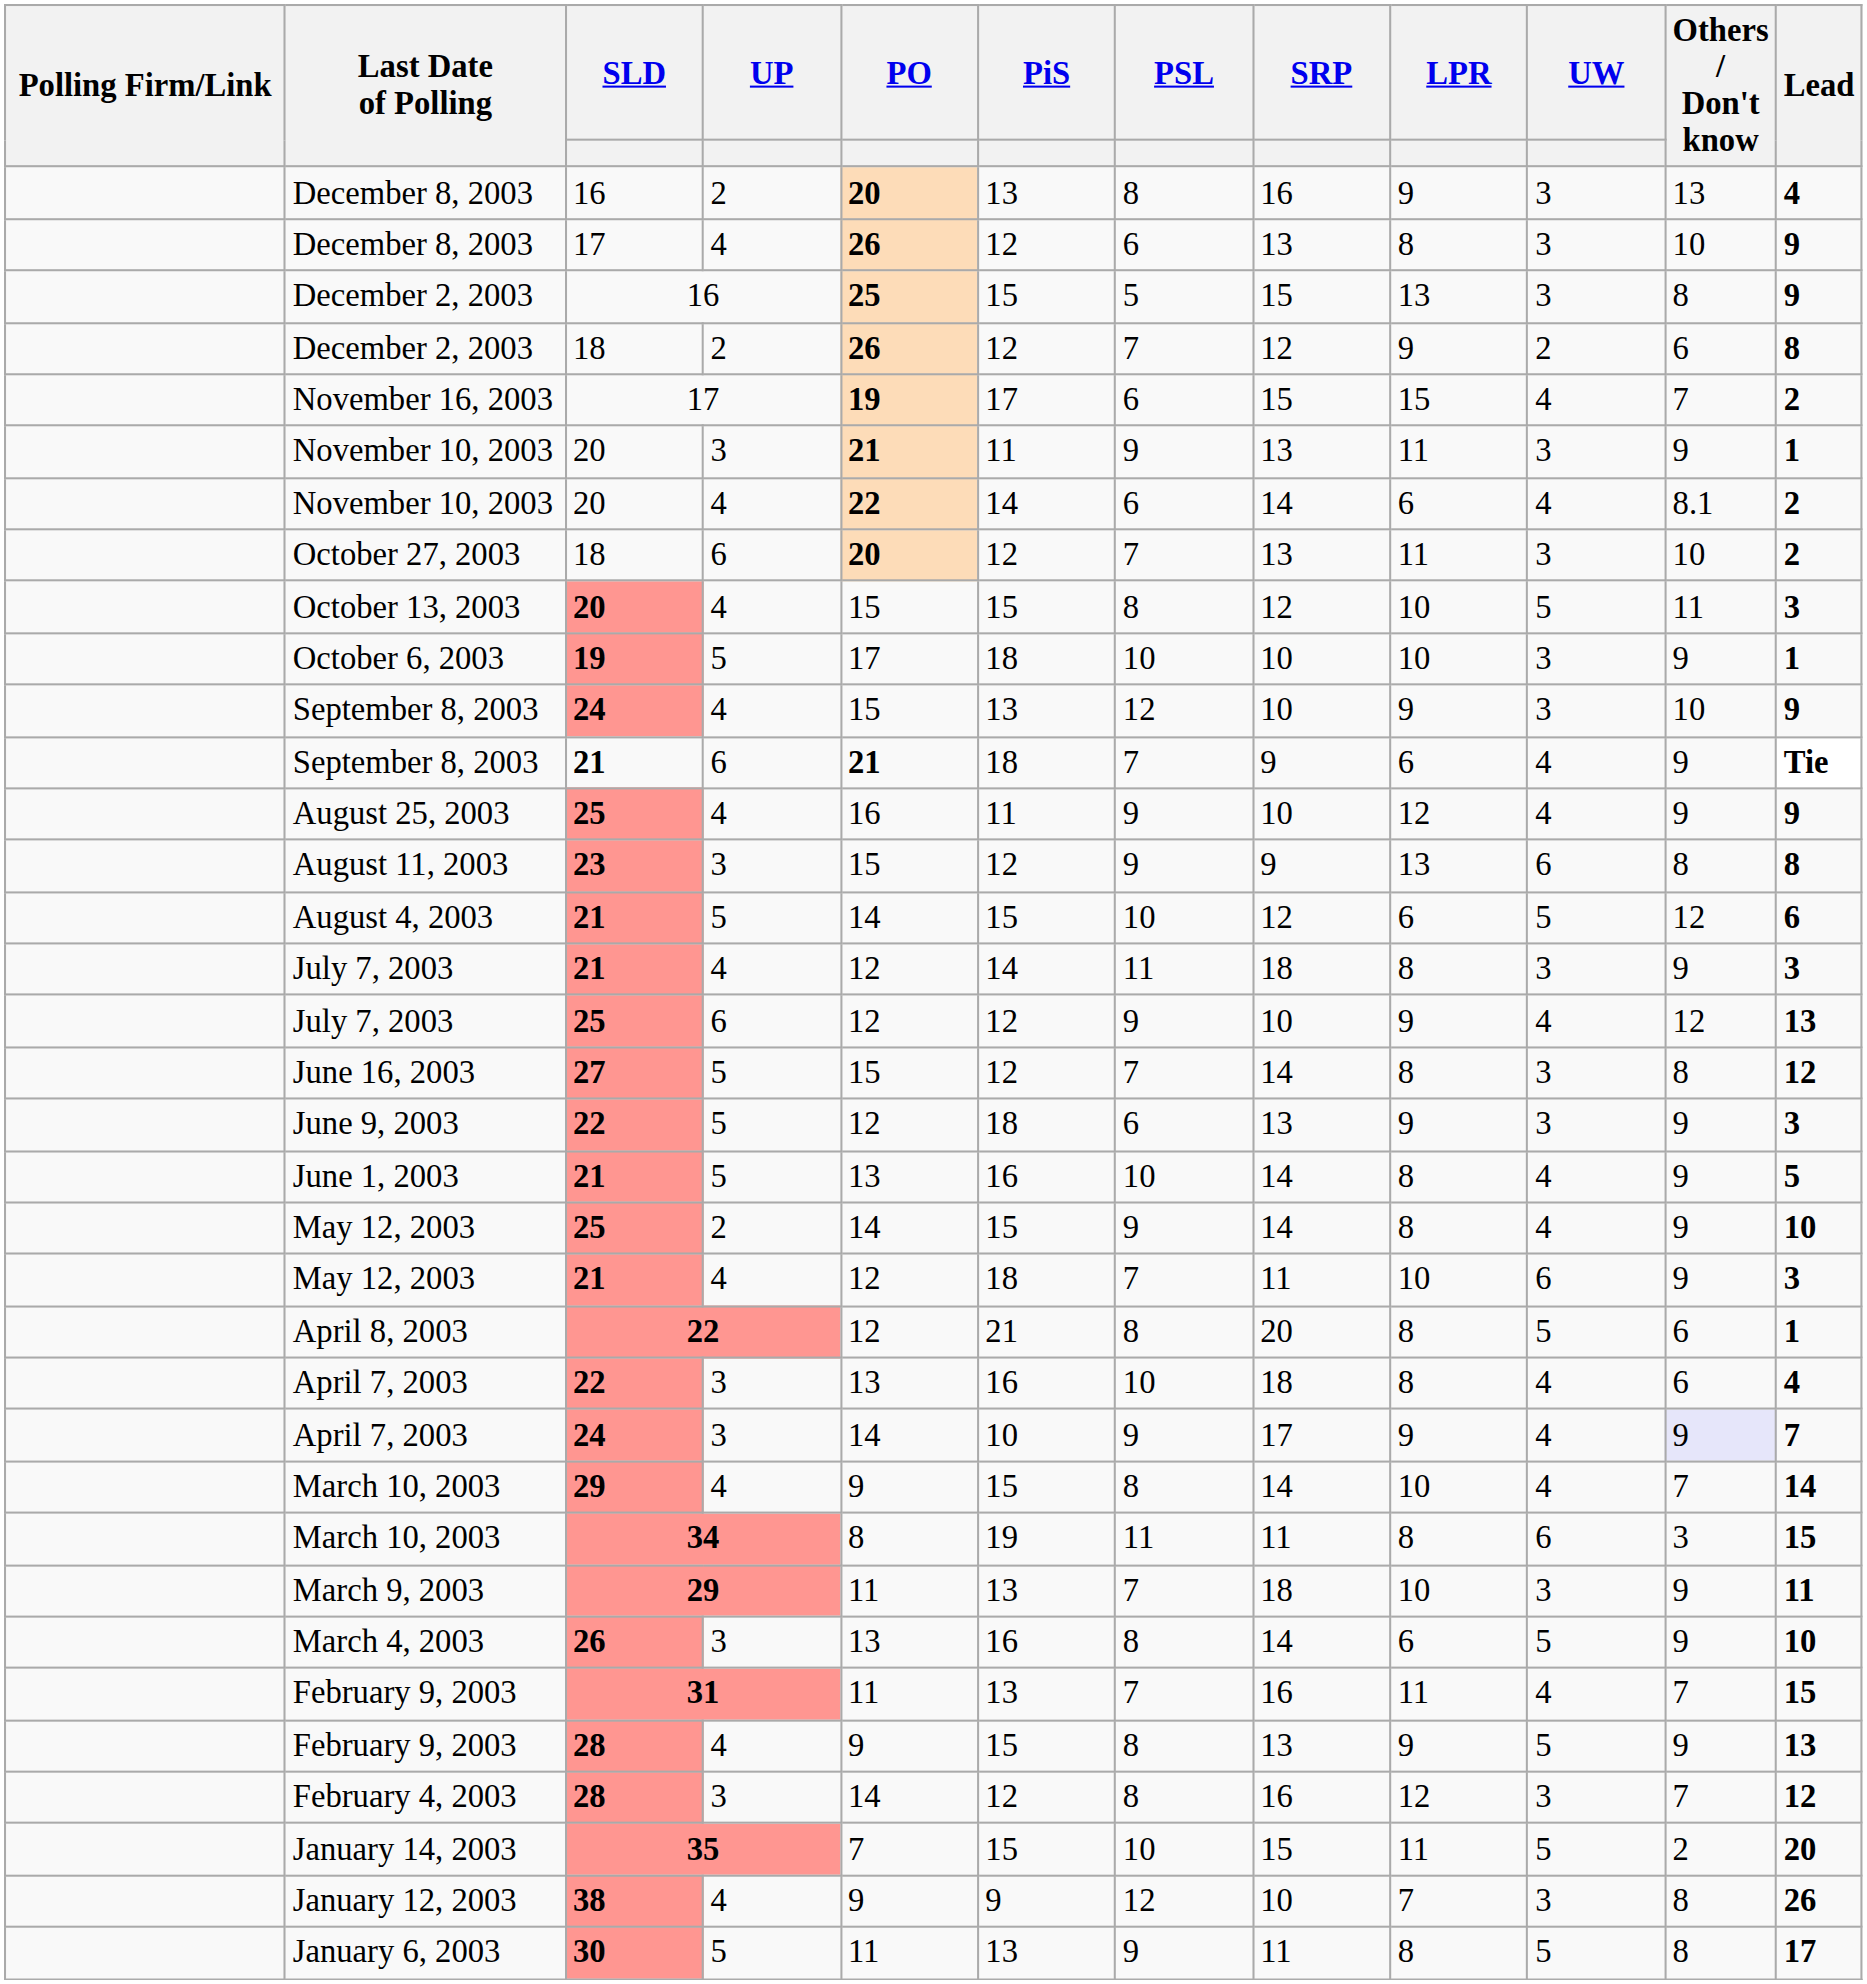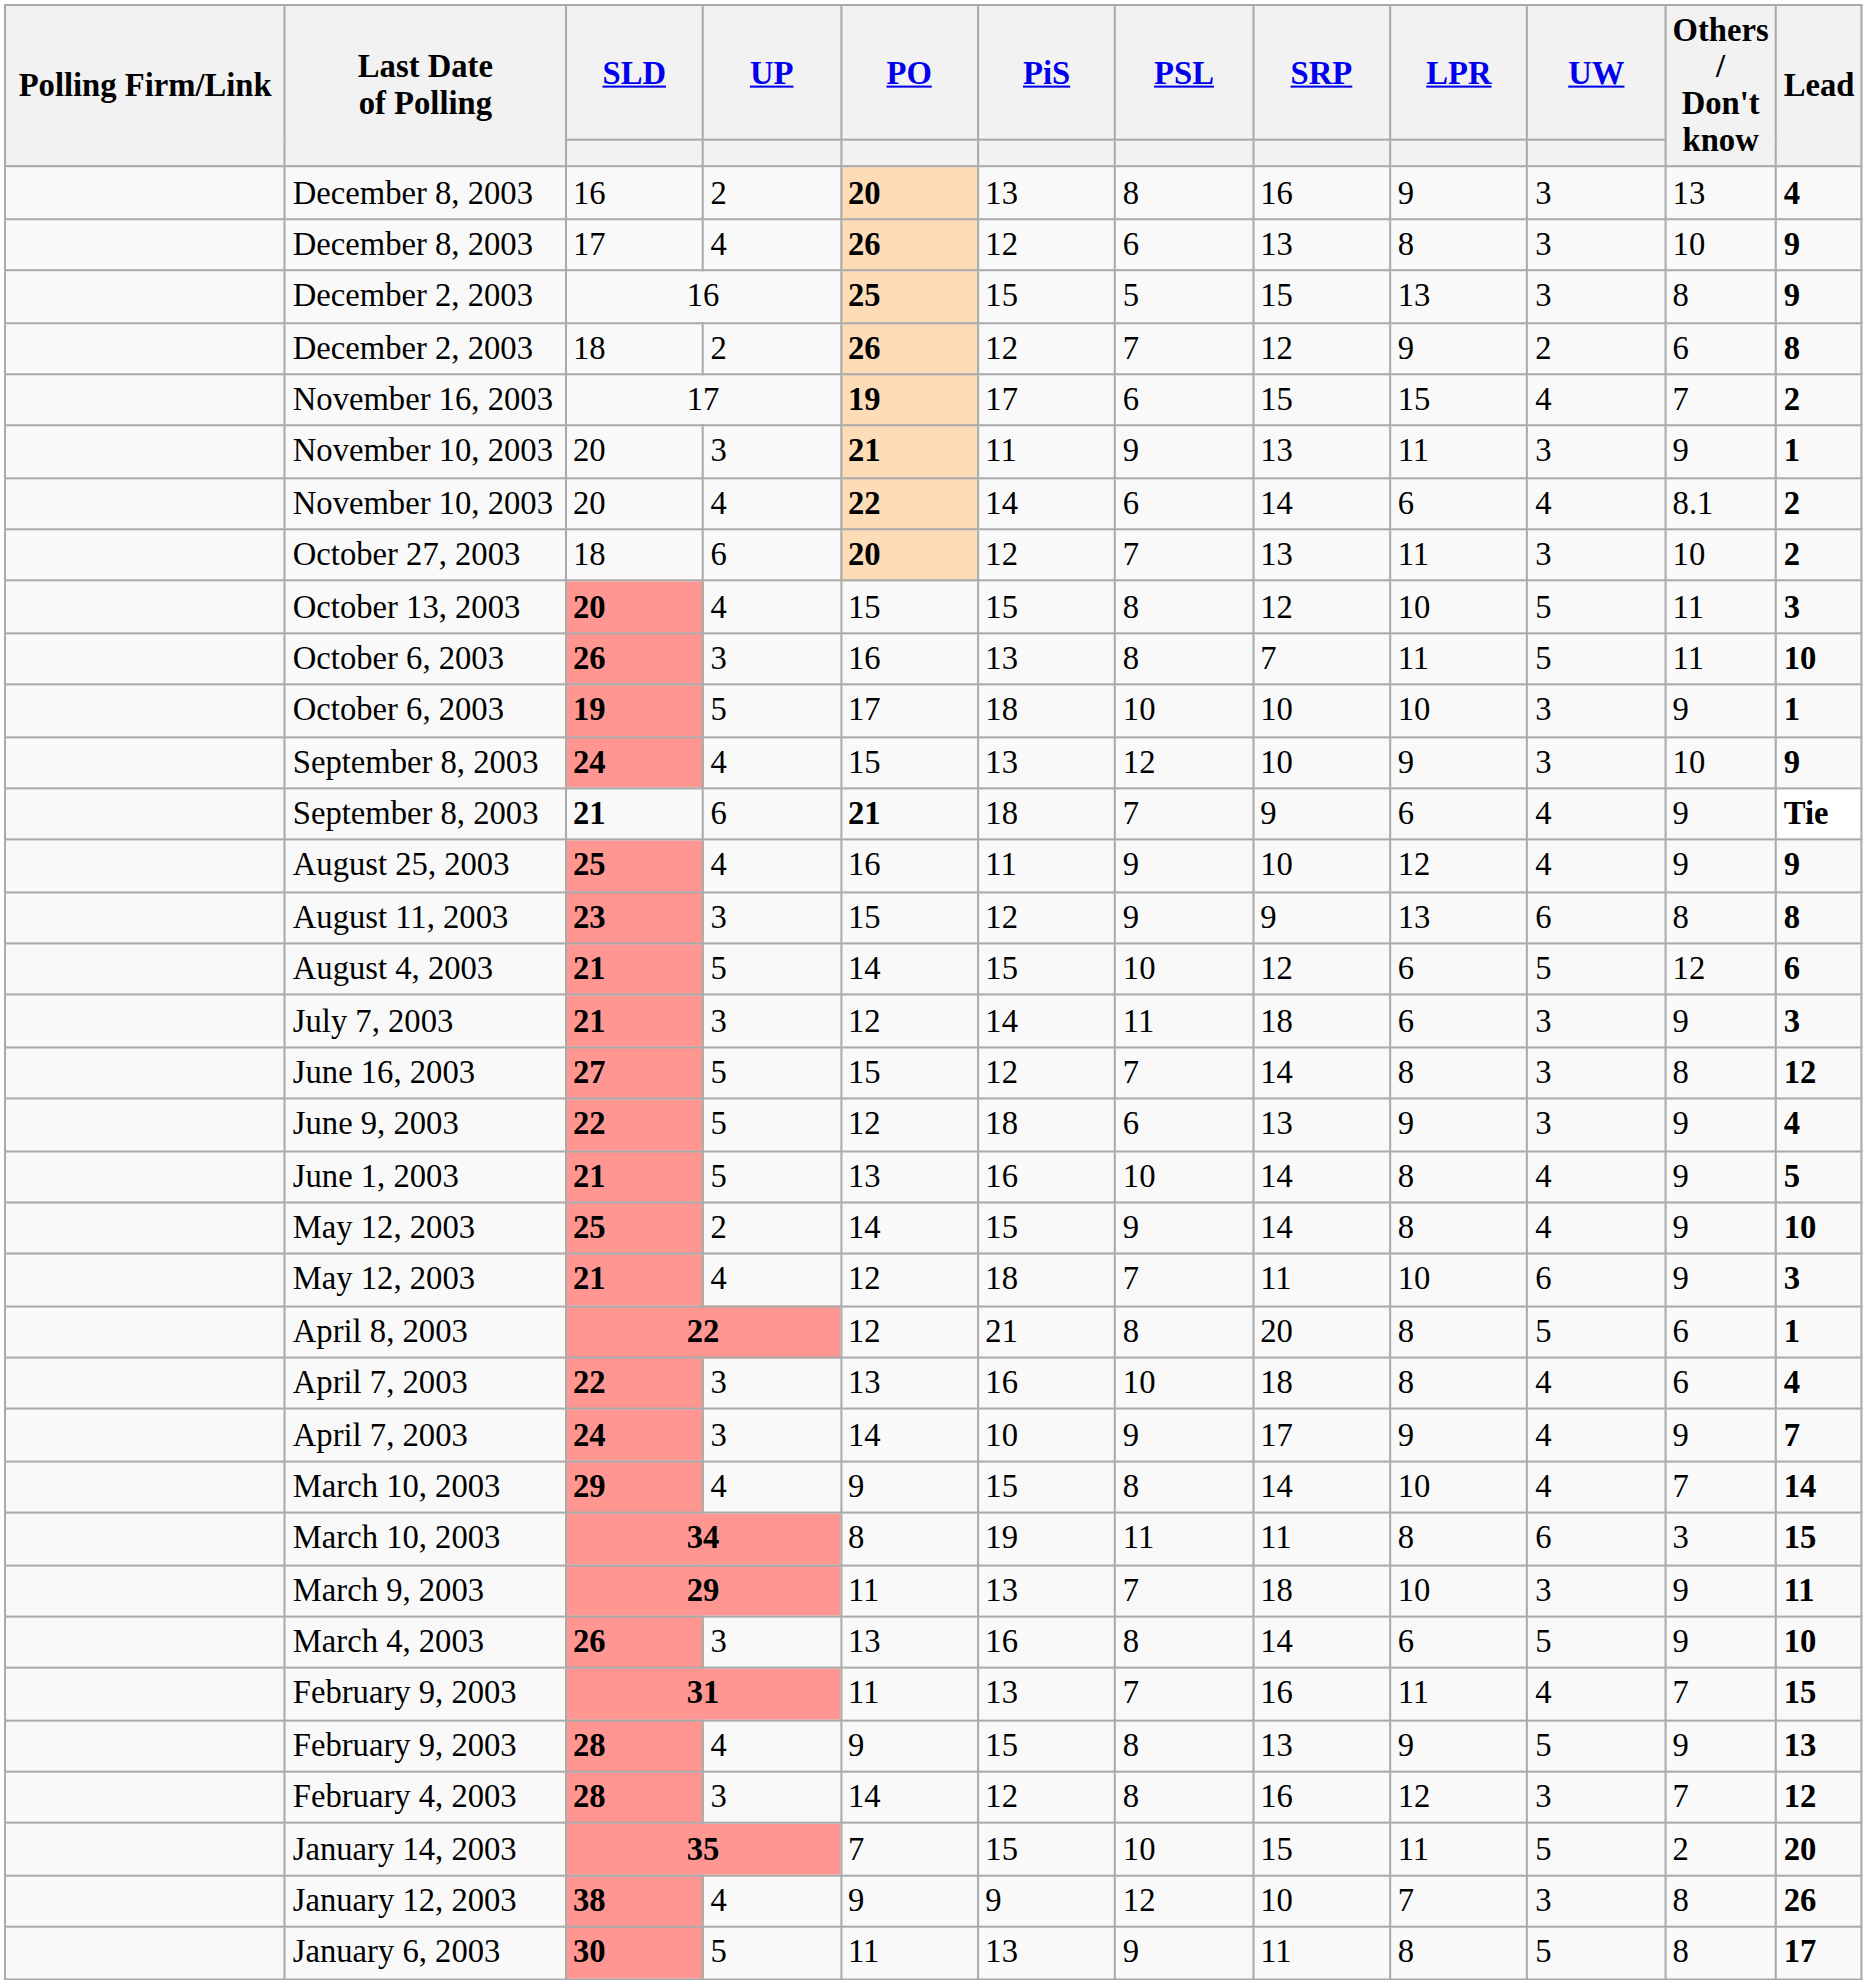+ row: October 6, 2003 | 26 | 3 | 16 | 13 | 8 | 7 | 11 | 5 | 11 | 10
July 7, 2003 / 21 | UP: 4 -> 3
July 7, 2003 / 21 | LPR: 8 -> 6
- row: July 7, 2003 | 25 | 6 | 12 | 12 | 9 | 10 | 9 | 4 | 12 | 13
June 9, 2003 | Lead: 3 -> 4
April 7, 2003 / 24 | Others / Don't know: lavender background -> no background
